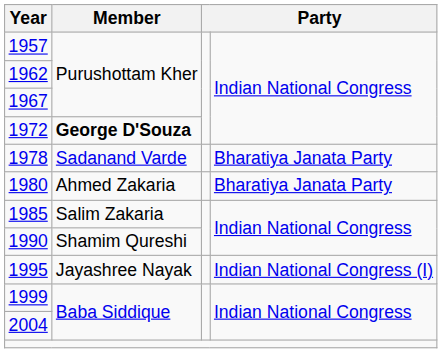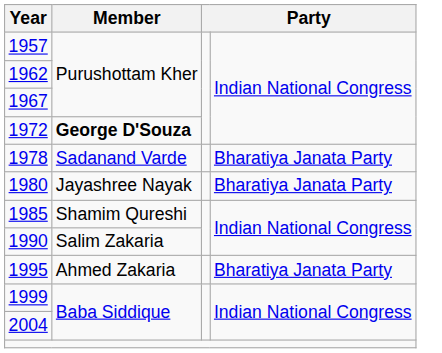1980 | Member: Ahmed Zakaria -> Jayashree Nayak
1985 | Member: Salim Zakaria -> Shamim Qureshi
1990 | Member: Shamim Qureshi -> Salim Zakaria
1995 | Member: Jayashree Nayak -> Ahmed Zakaria
1995 | column 4: Indian National Congress (I) -> Bharatiya Janata Party
